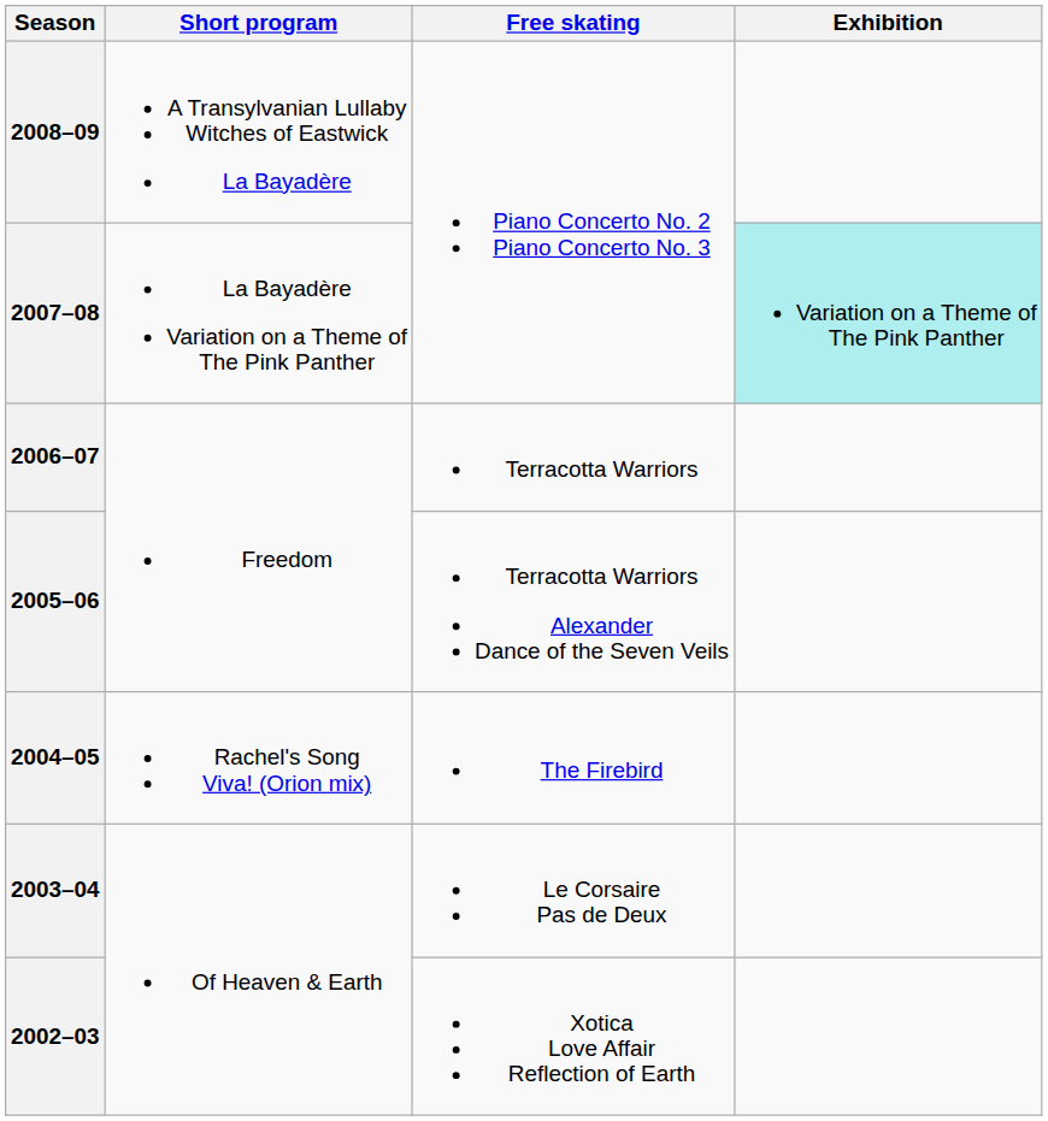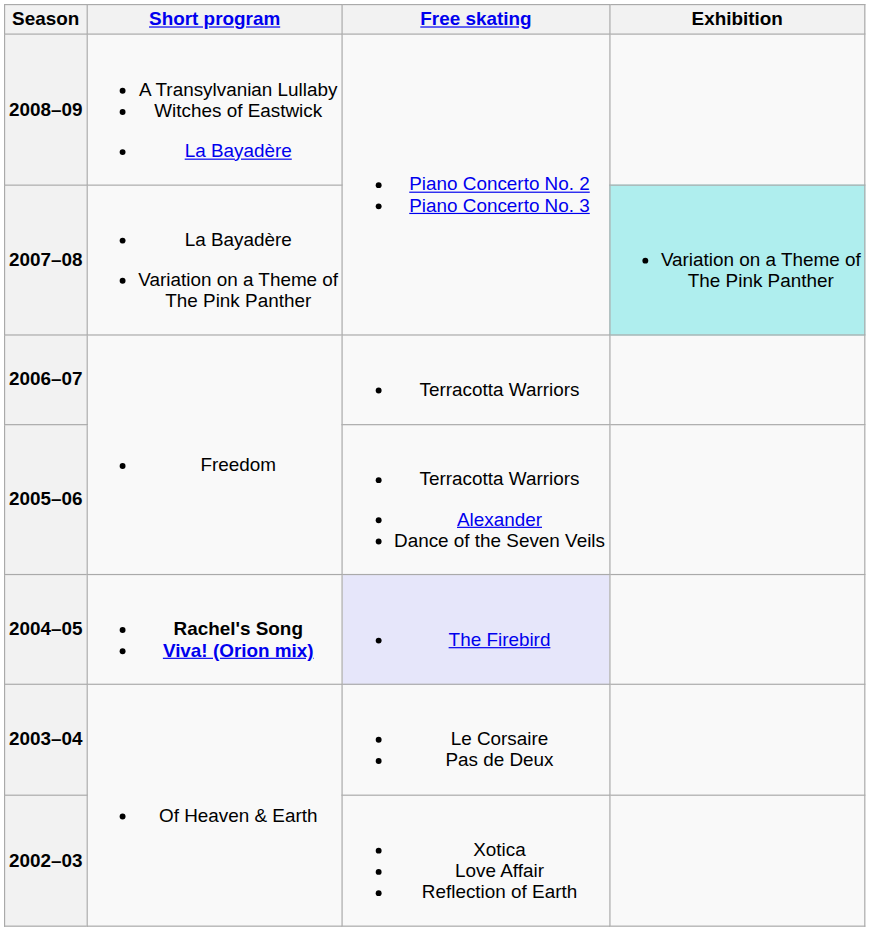2004–05 | Short program: normal -> bold
2004–05 | Free skating: no background -> lavender background
